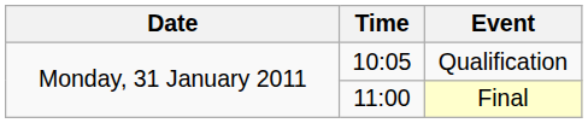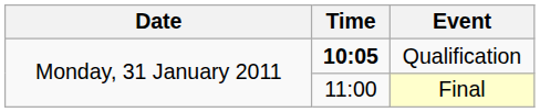Qualification | Time: normal -> bold
